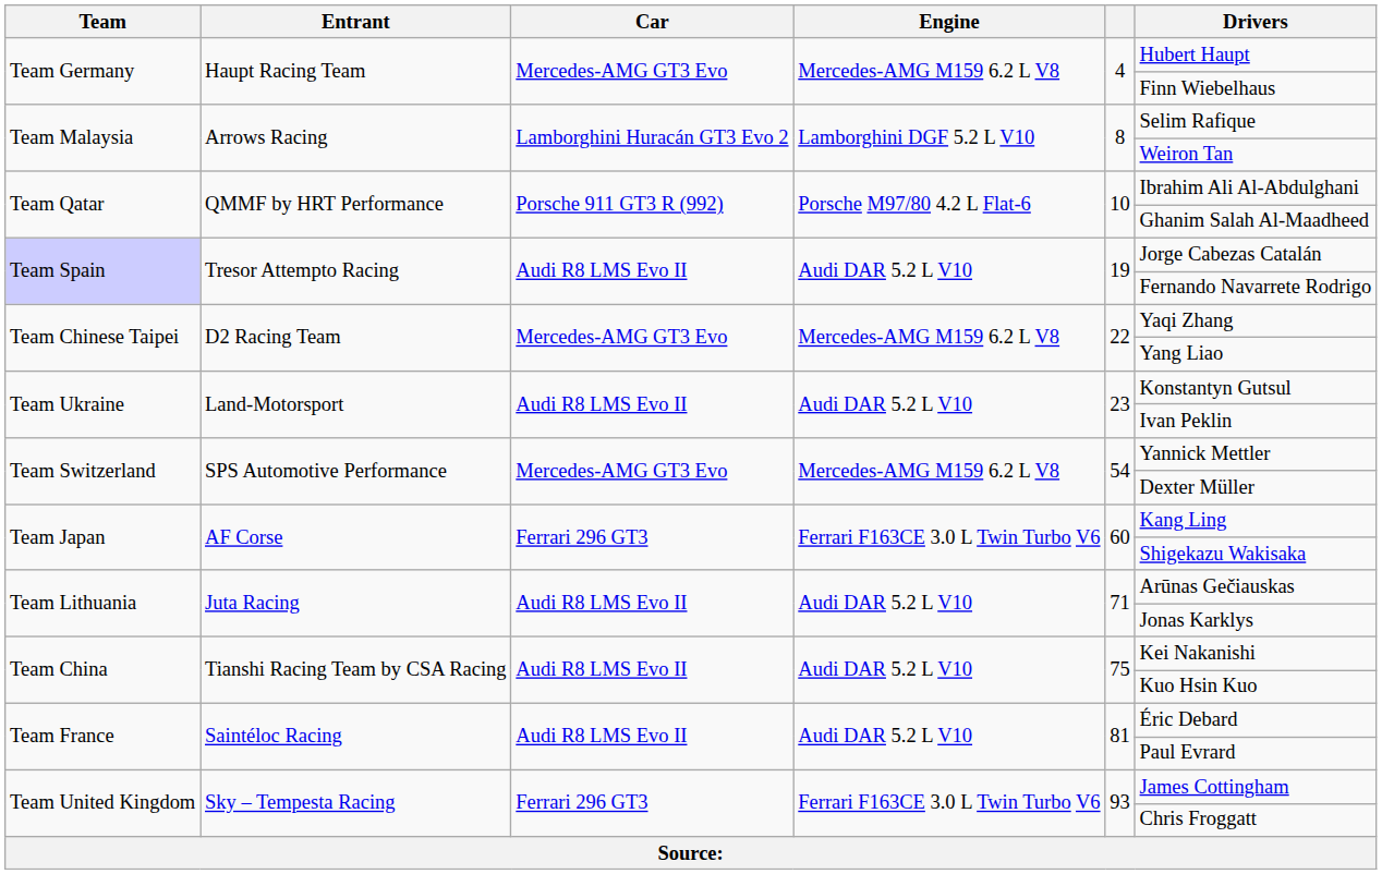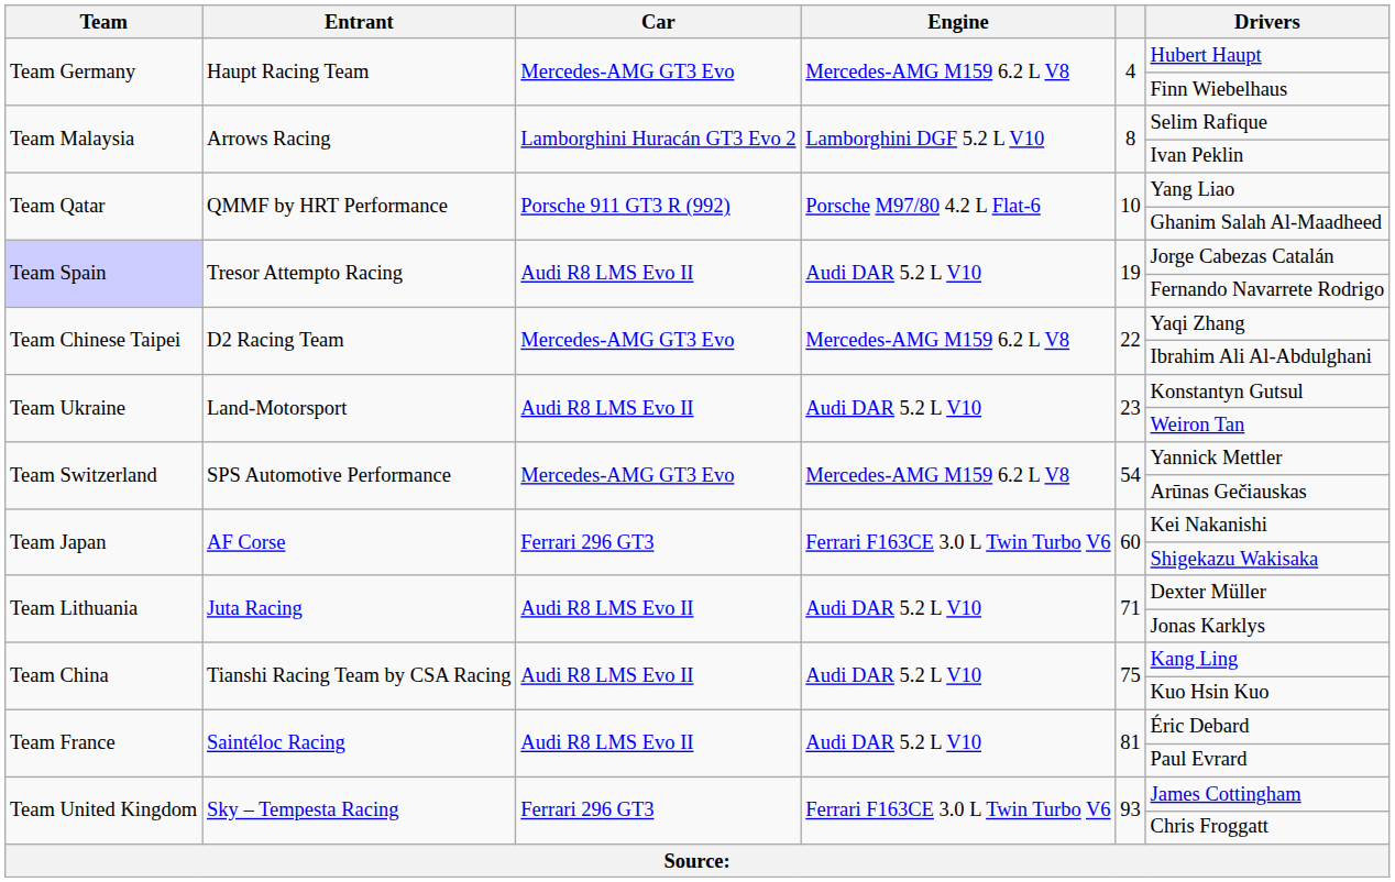row 5 | Drivers: Weiron Tan -> Ivan Peklin
row 6 | Drivers: Ibrahim Ali Al-Abdulghani -> Yang Liao
row 11 | Drivers: Yang Liao -> Ibrahim Ali Al-Abdulghani
row 13 | Drivers: Ivan Peklin -> Weiron Tan
row 15 | Drivers: Dexter Müller -> Arūnas Gečiauskas
row 16 | Drivers: Kang Ling -> Kei Nakanishi
row 18 | Drivers: Arūnas Gečiauskas -> Dexter Müller
row 20 | Drivers: Kei Nakanishi -> Kang Ling
